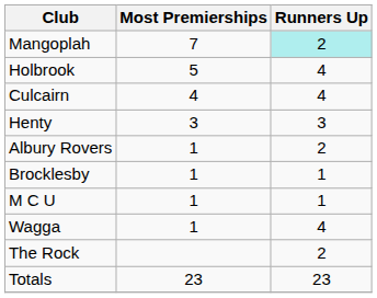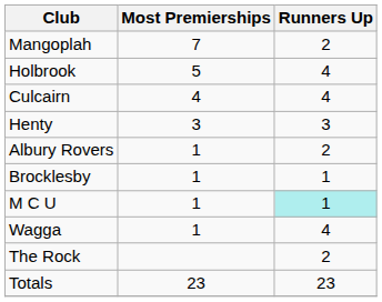Mangoplah | Runners Up: paleturquoise background -> no background
M C U | Runners Up: no background -> paleturquoise background
